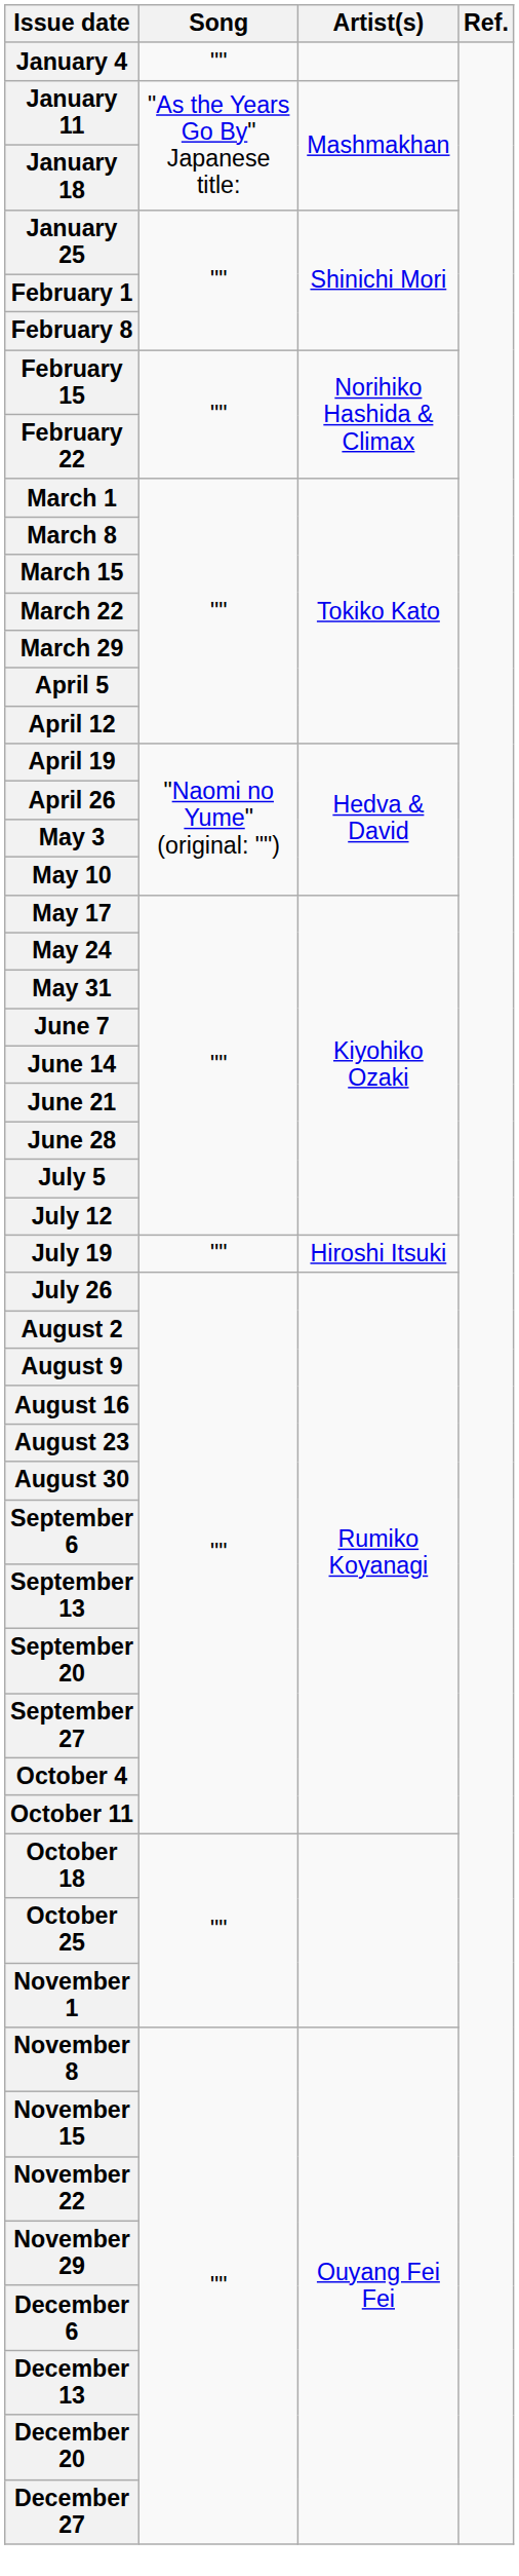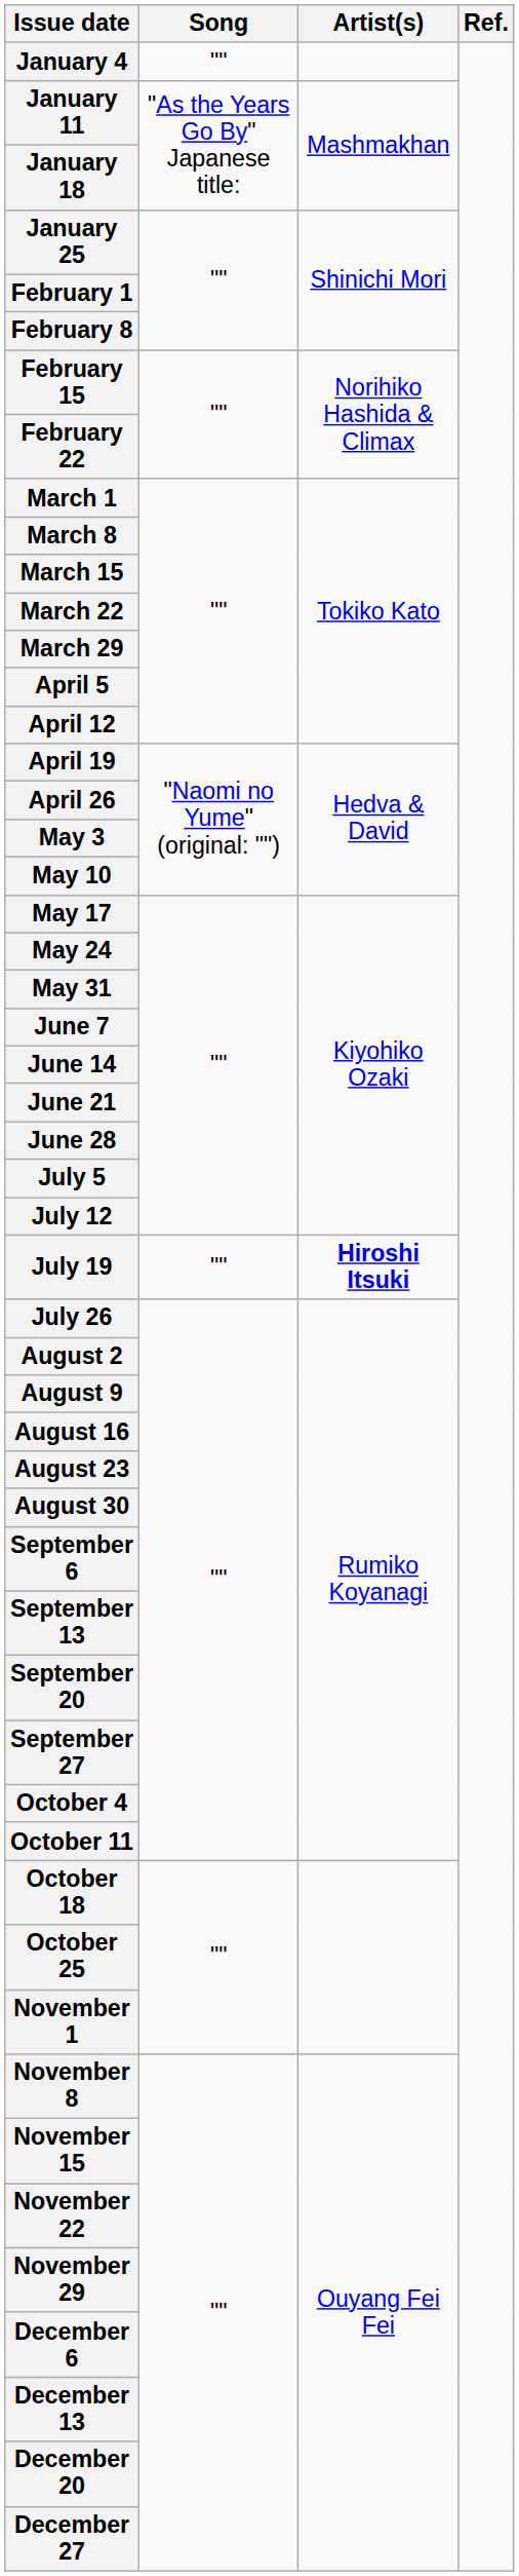July 19 | Artist(s): normal -> bold
